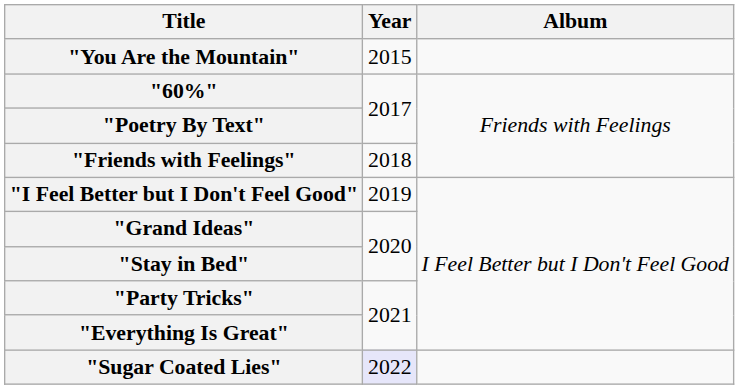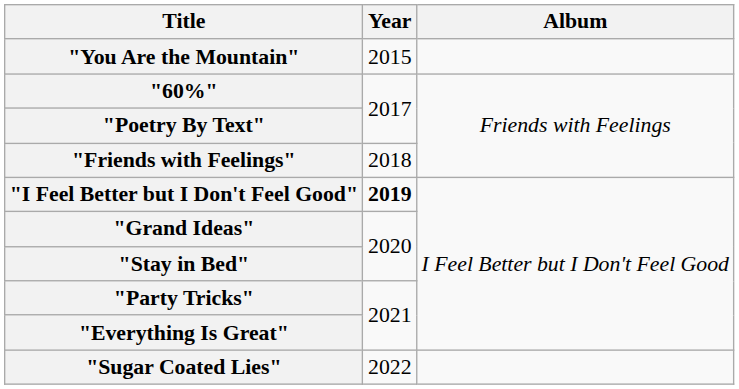"I Feel Better but I Don't Feel Good" | Year: normal -> bold
"Sugar Coated Lies" | Year: lavender background -> no background
